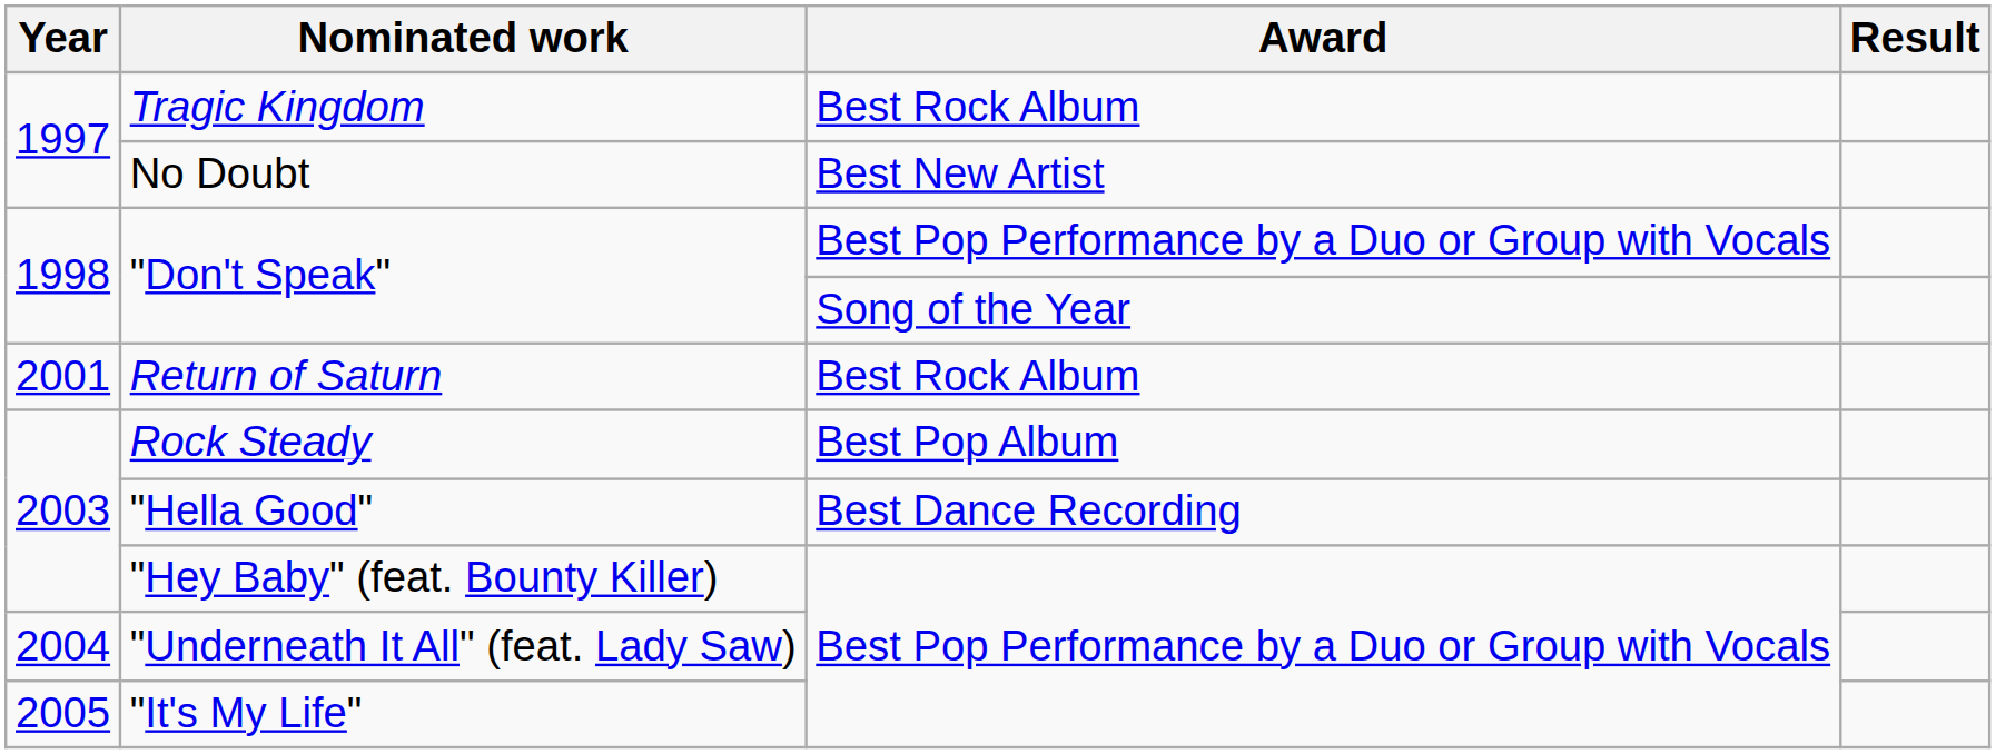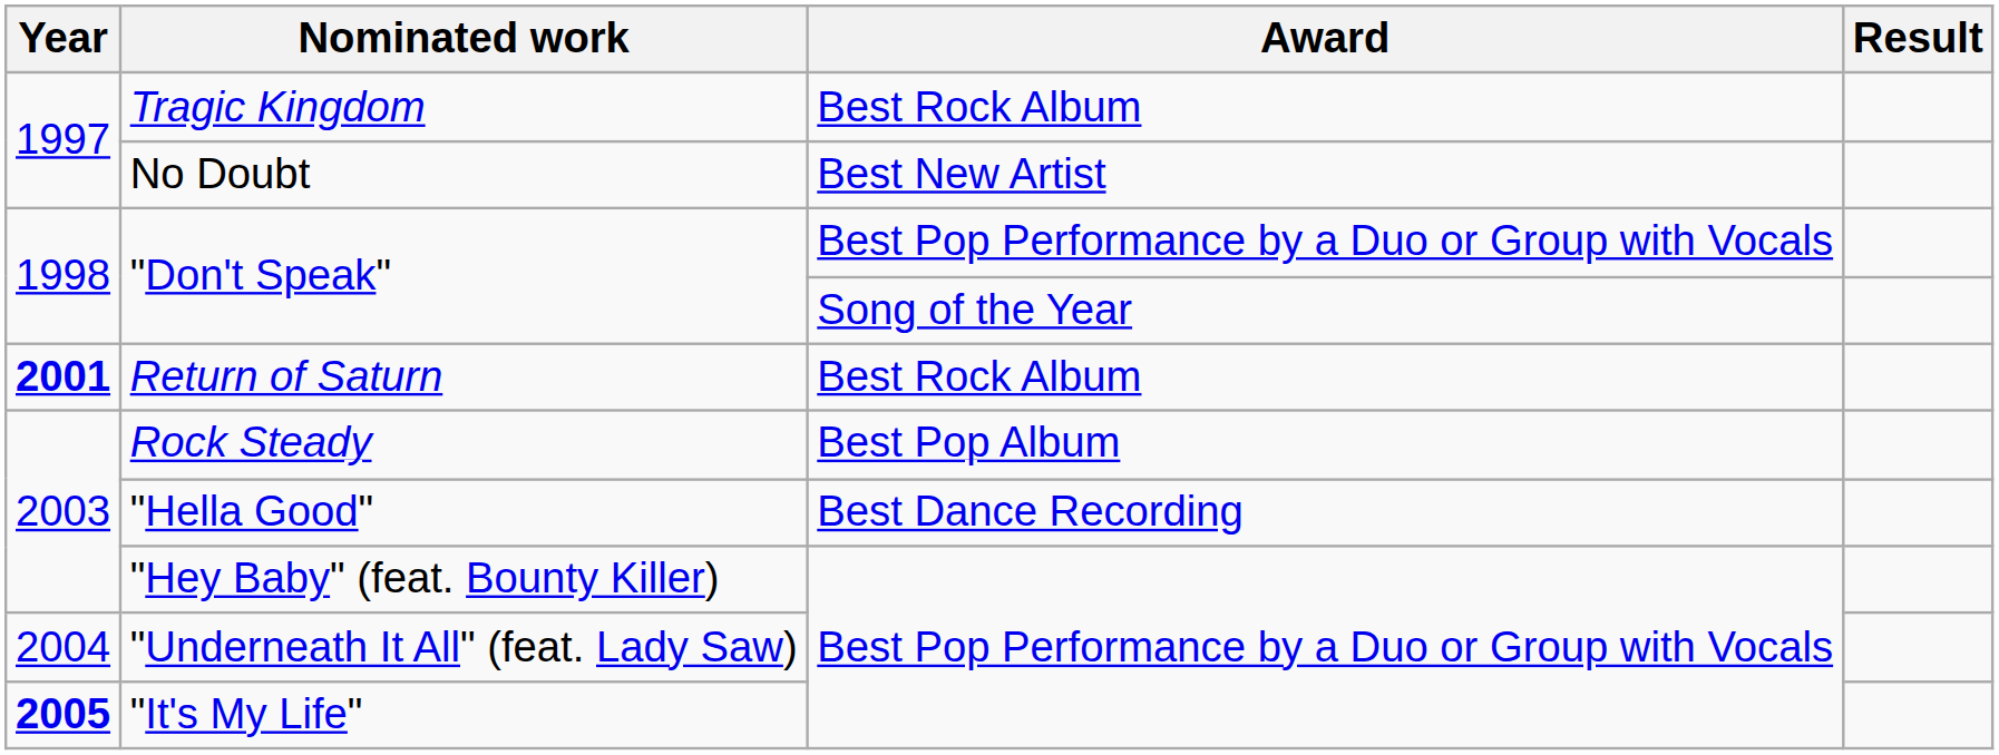Return of Saturn | Year: normal -> bold
"It's My Life" | Year: normal -> bold
